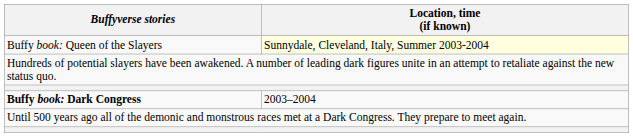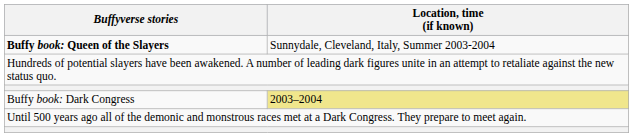Buffy book: Queen of the Slayers | Buffyverse stories: normal -> bold
Buffy book: Queen of the Slayers | Location, time (if known): lightyellow background -> no background
Buffy book: Dark Congress | Buffyverse stories: bold -> normal
Buffy book: Dark Congress | Location, time (if known): no background -> khaki background
